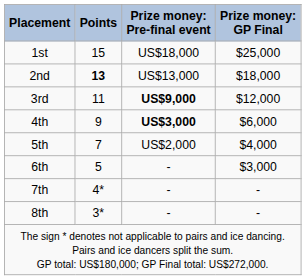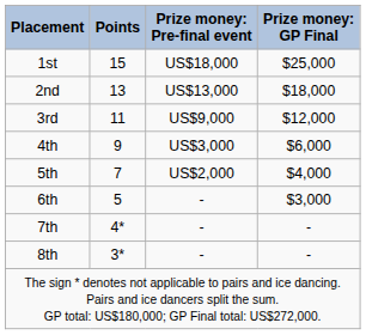2nd | Points: bold -> normal
3rd | column 3: bold -> normal
4th | column 3: bold -> normal
